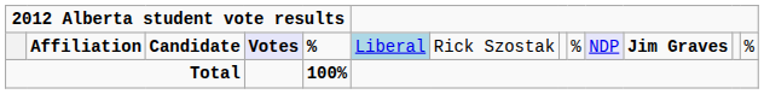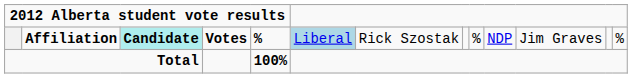row 2 | column 3: no background -> paleturquoise background
row 2 | column 4: lavender background -> no background
row 2 | column 10: lavender background -> no background
row 2 | column 11: bold -> normal
